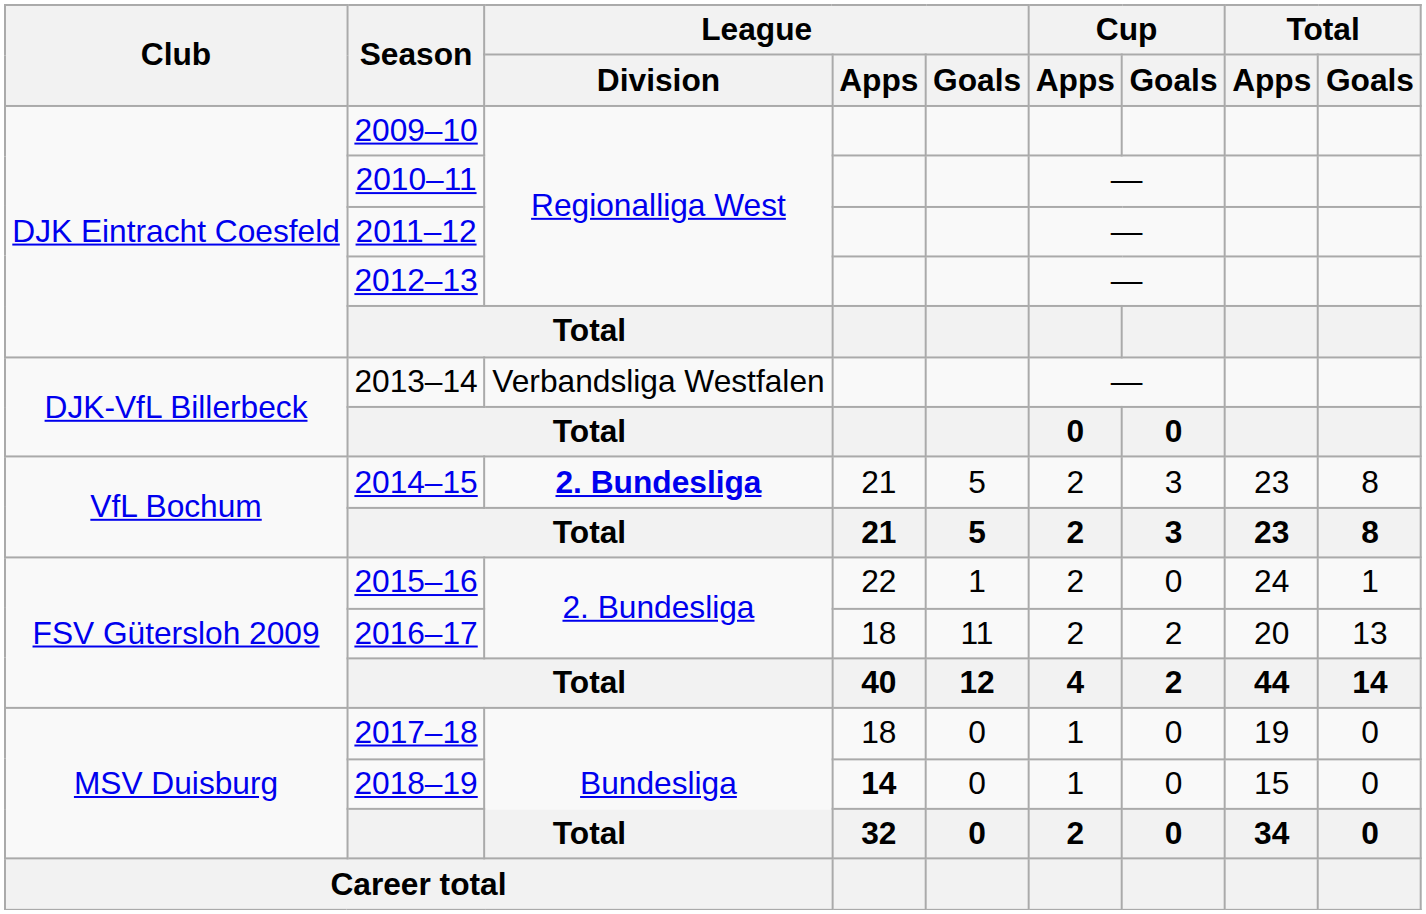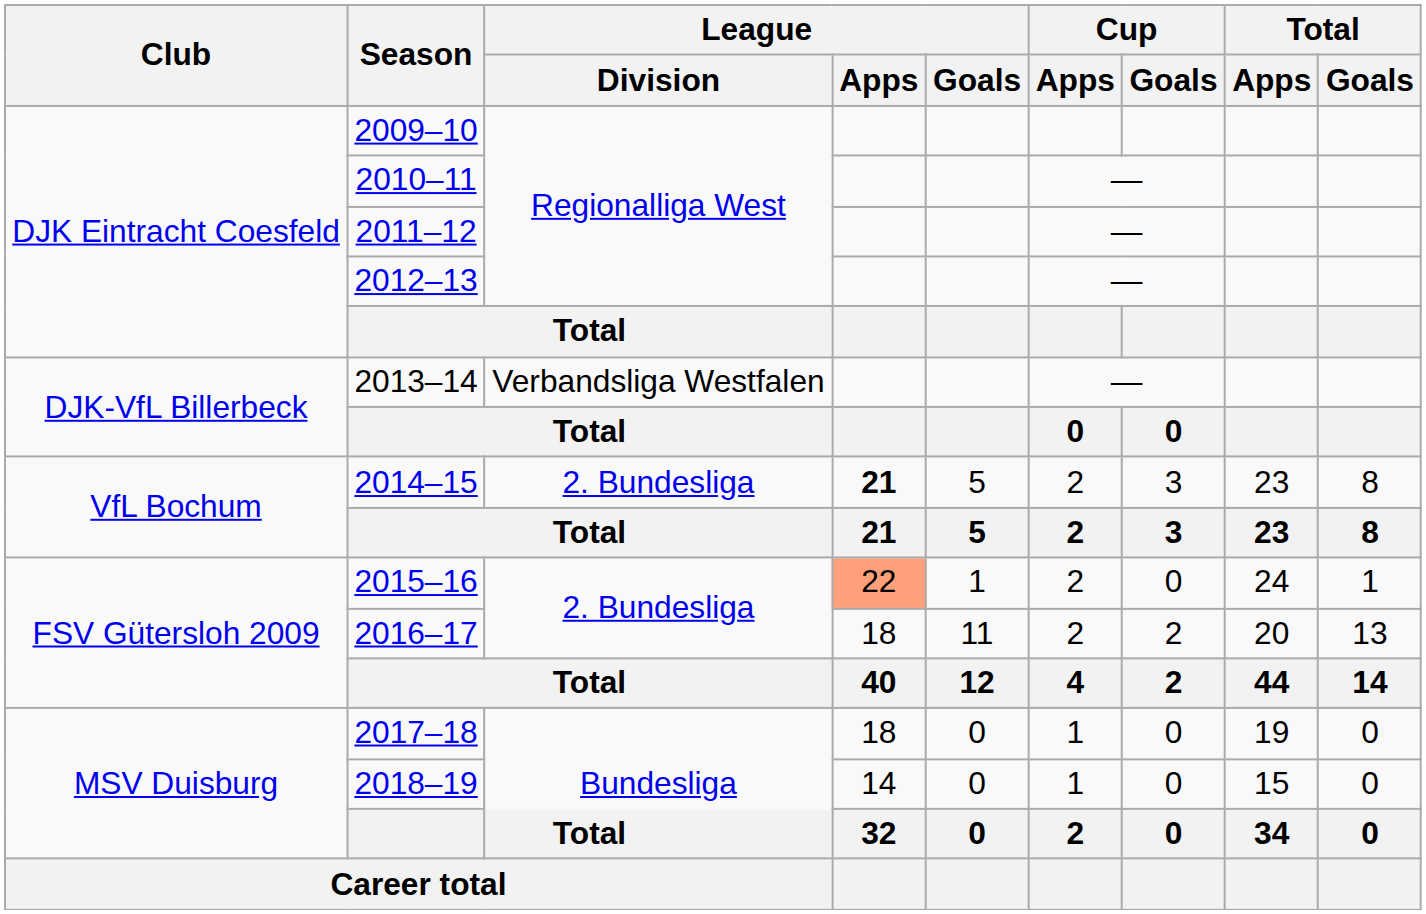2014–15 | League / Division: bold -> normal
2014–15 | League / Apps: normal -> bold
2015–16 | League / Apps: no background -> lightsalmon background
2018–19 | League / Apps: bold -> normal
